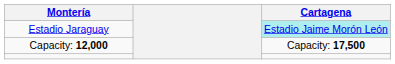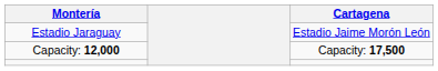Estadio Jaraguay | Cartagena: paleturquoise background -> no background
